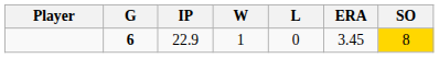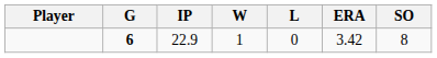row 2 | ERA: 3.45 -> 3.42
row 2 | SO: gold background -> no background
